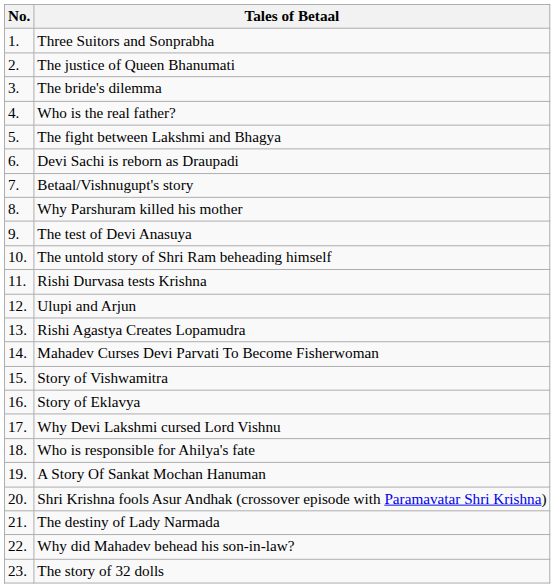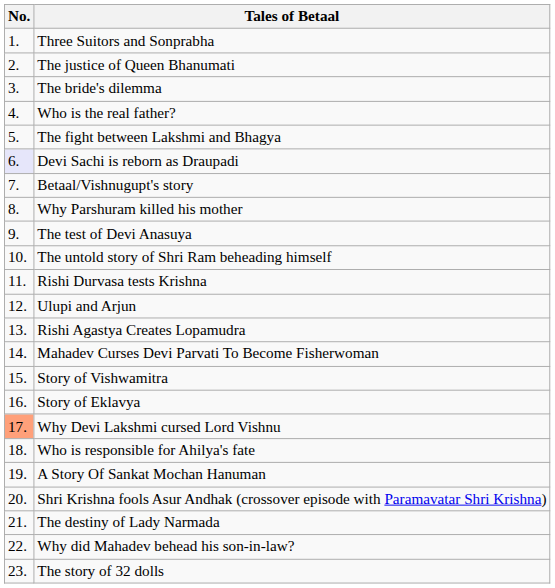Devi Sachi is reborn as Draupadi | No.: no background -> lavender background
Why Devi Lakshmi cursed Lord Vishnu | No.: no background -> lightsalmon background
